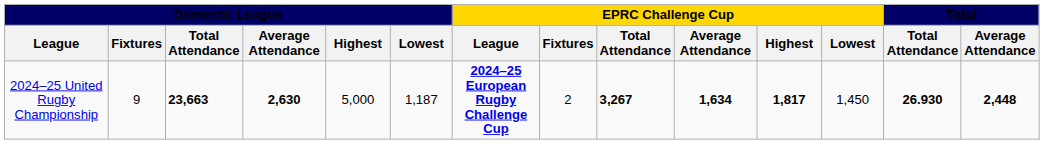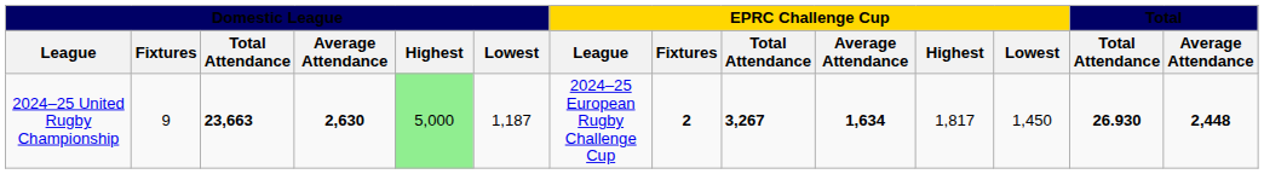2024–25 United Rugby Championship | column 5: no background -> lightgreen background
2024–25 United Rugby Championship | column 7: bold -> normal
2024–25 United Rugby Championship | column 8: normal -> bold
2024–25 United Rugby Championship | column 11: bold -> normal
